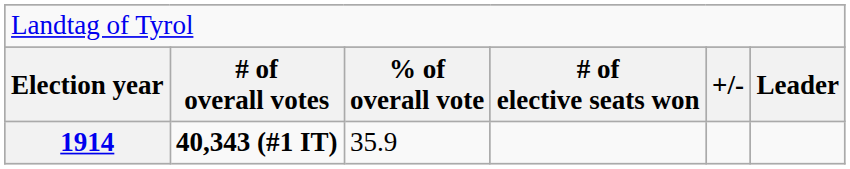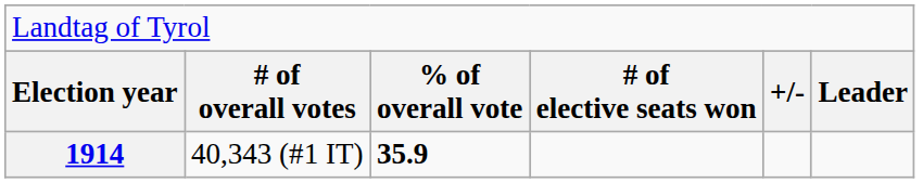1914 | column 2: bold -> normal
1914 | column 3: normal -> bold
